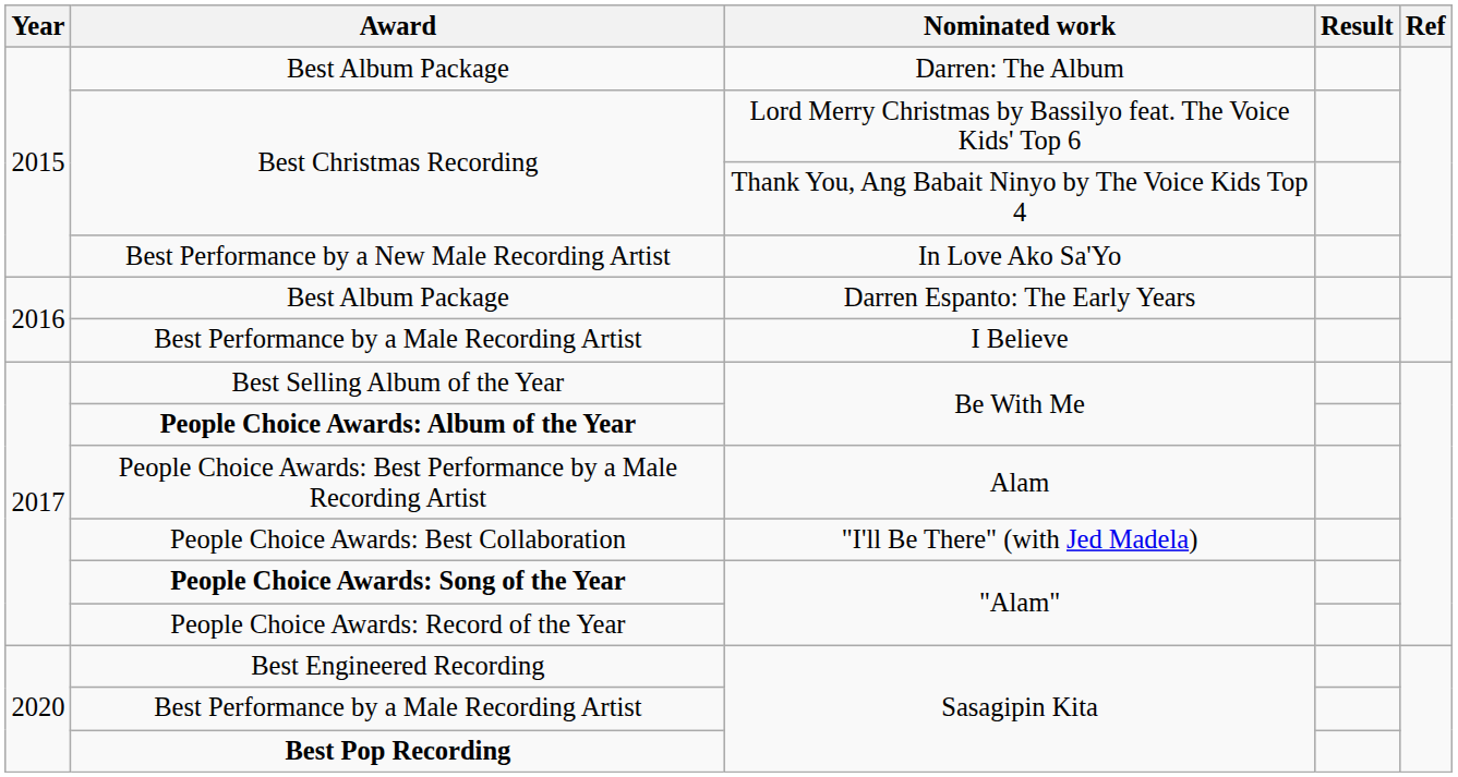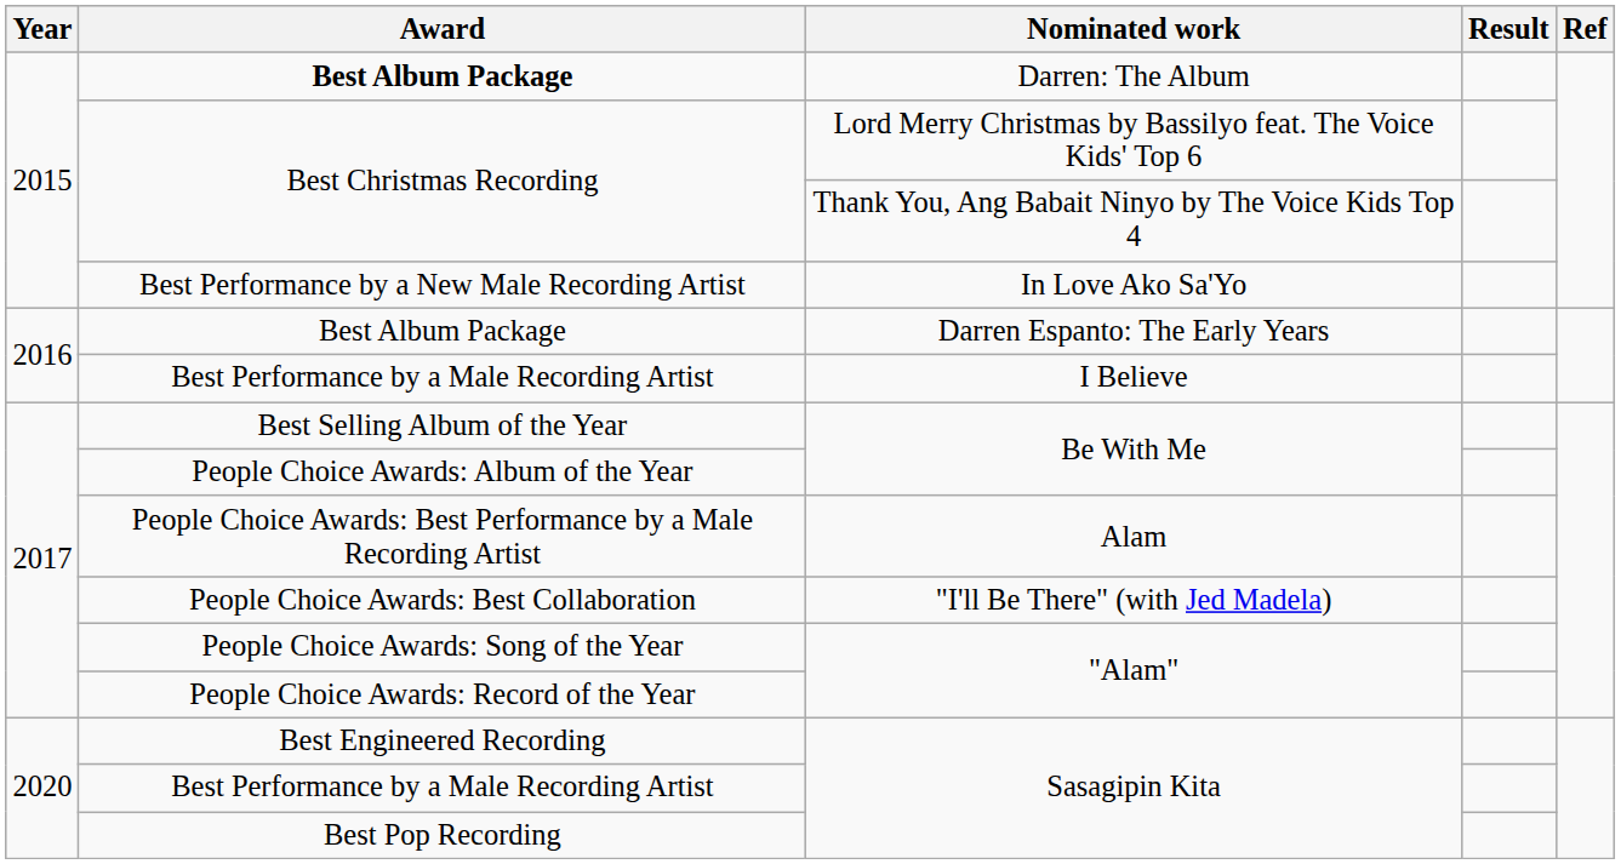Best Album Package / Darren: The Album | Award: normal -> bold
People Choice Awards: Album of the Year | Award: bold -> normal
People Choice Awards: Song of the Year | Award: bold -> normal
Best Pop Recording | Award: bold -> normal
